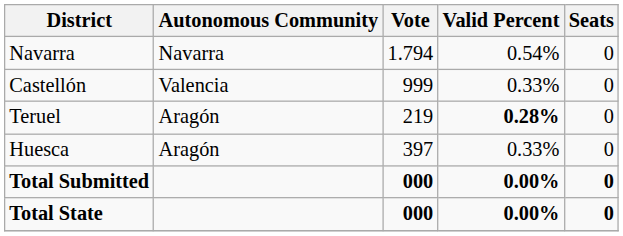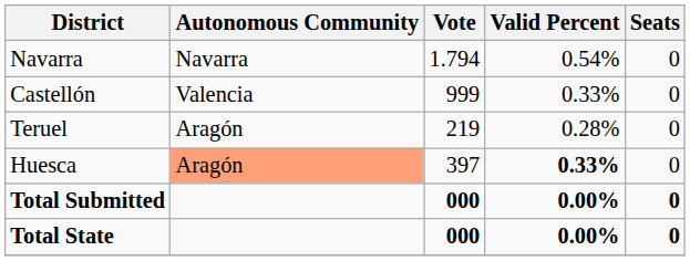Teruel | Valid Percent: bold -> normal
Huesca | Autonomous Community: no background -> lightsalmon background
Huesca | Valid Percent: normal -> bold
